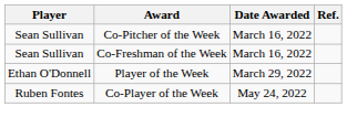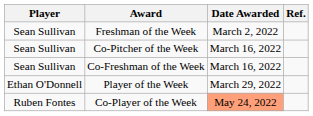+ row: Sean Sullivan | Freshman of the Week | March 2, 2022
Co-Player of the Week | Date Awarded: no background -> lightsalmon background
